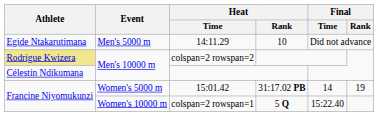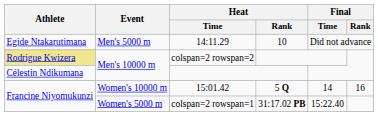15:01.42 | Event: Women's 5000 m -> Women's 10000 m
15:01.42 | Heat / Rank: 31:17.02 PB -> 5 Q
15:01.42 | Final / Rank: 19 -> 16
colspan=2 rowspan=1 | Event: Women's 10000 m -> Women's 5000 m
colspan=2 rowspan=1 | Heat / Rank: 5 Q -> 31:17.02 PB
